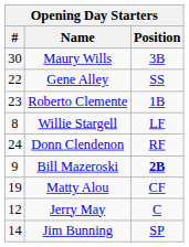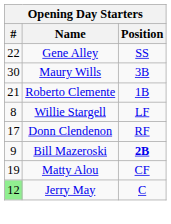rows swapped: Maury Wills <-> Gene Alley
Roberto Clemente | #: 23 -> 21
Donn Clendenon | #: 24 -> 17
Jerry May | #: no background -> lightgreen background
- row: 14 | Jim Bunning | SP
